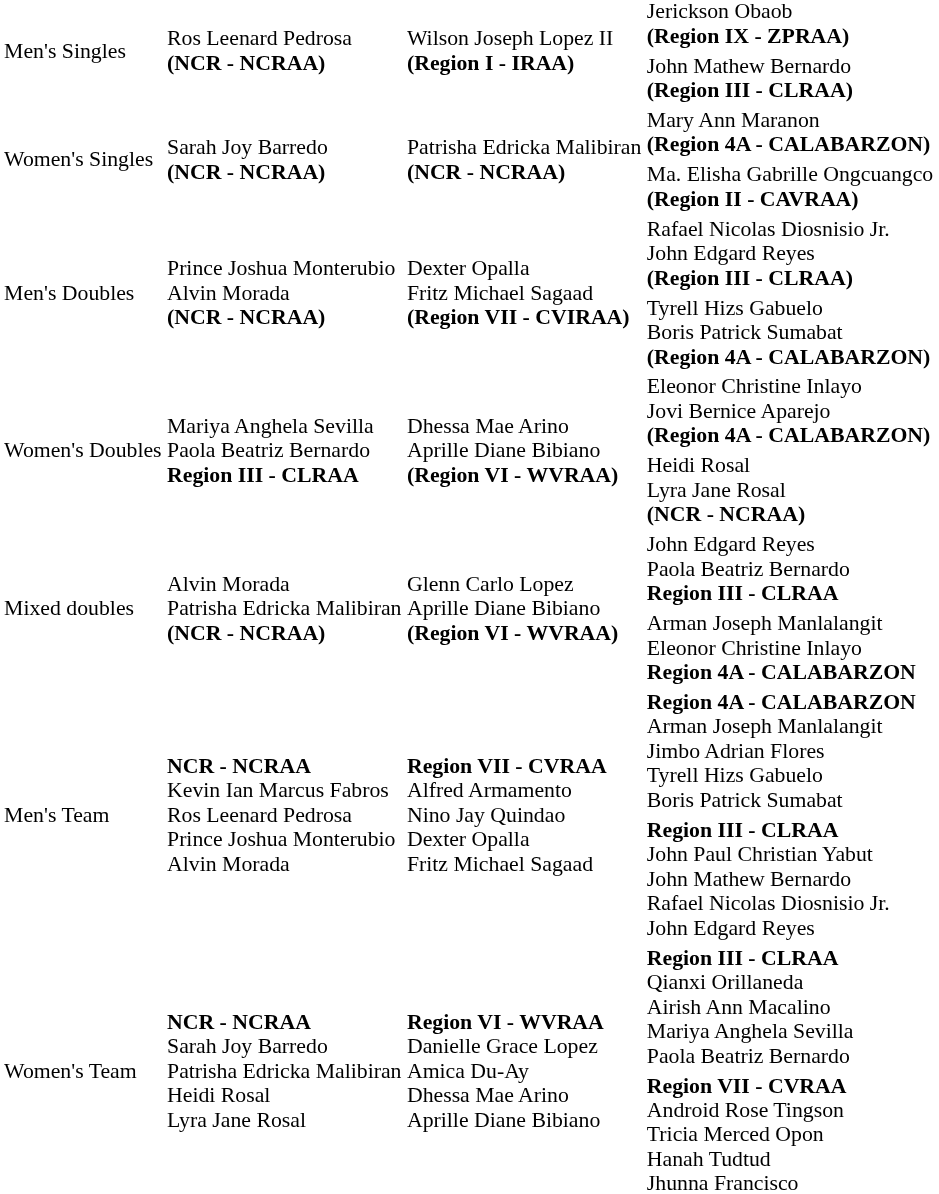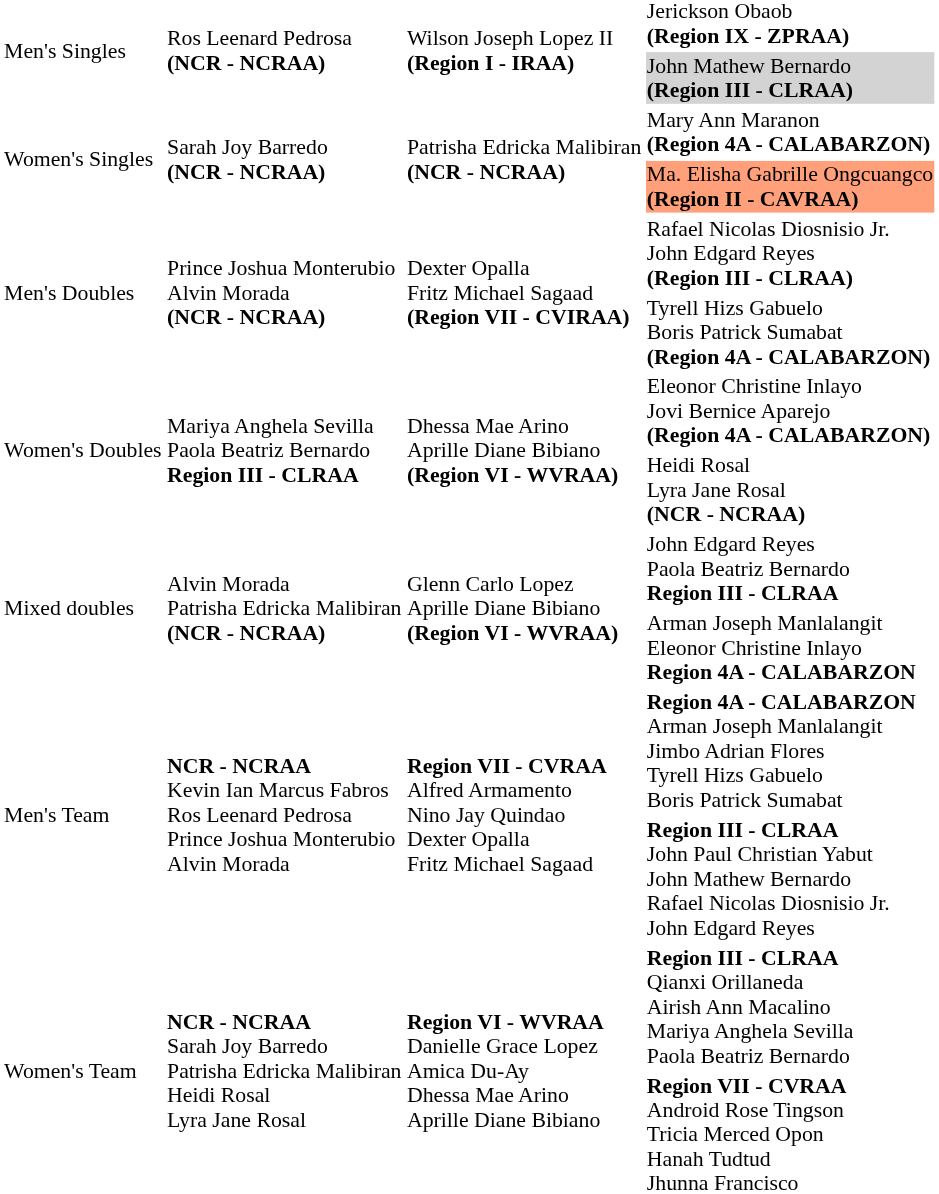John Mathew Bernardo (Region III - CLRAA) | column 4: no background -> lightgrey background
Ma. Elisha Gabrille Ongcuangco (Region II - CAVRAA) | column 4: no background -> lightsalmon background
